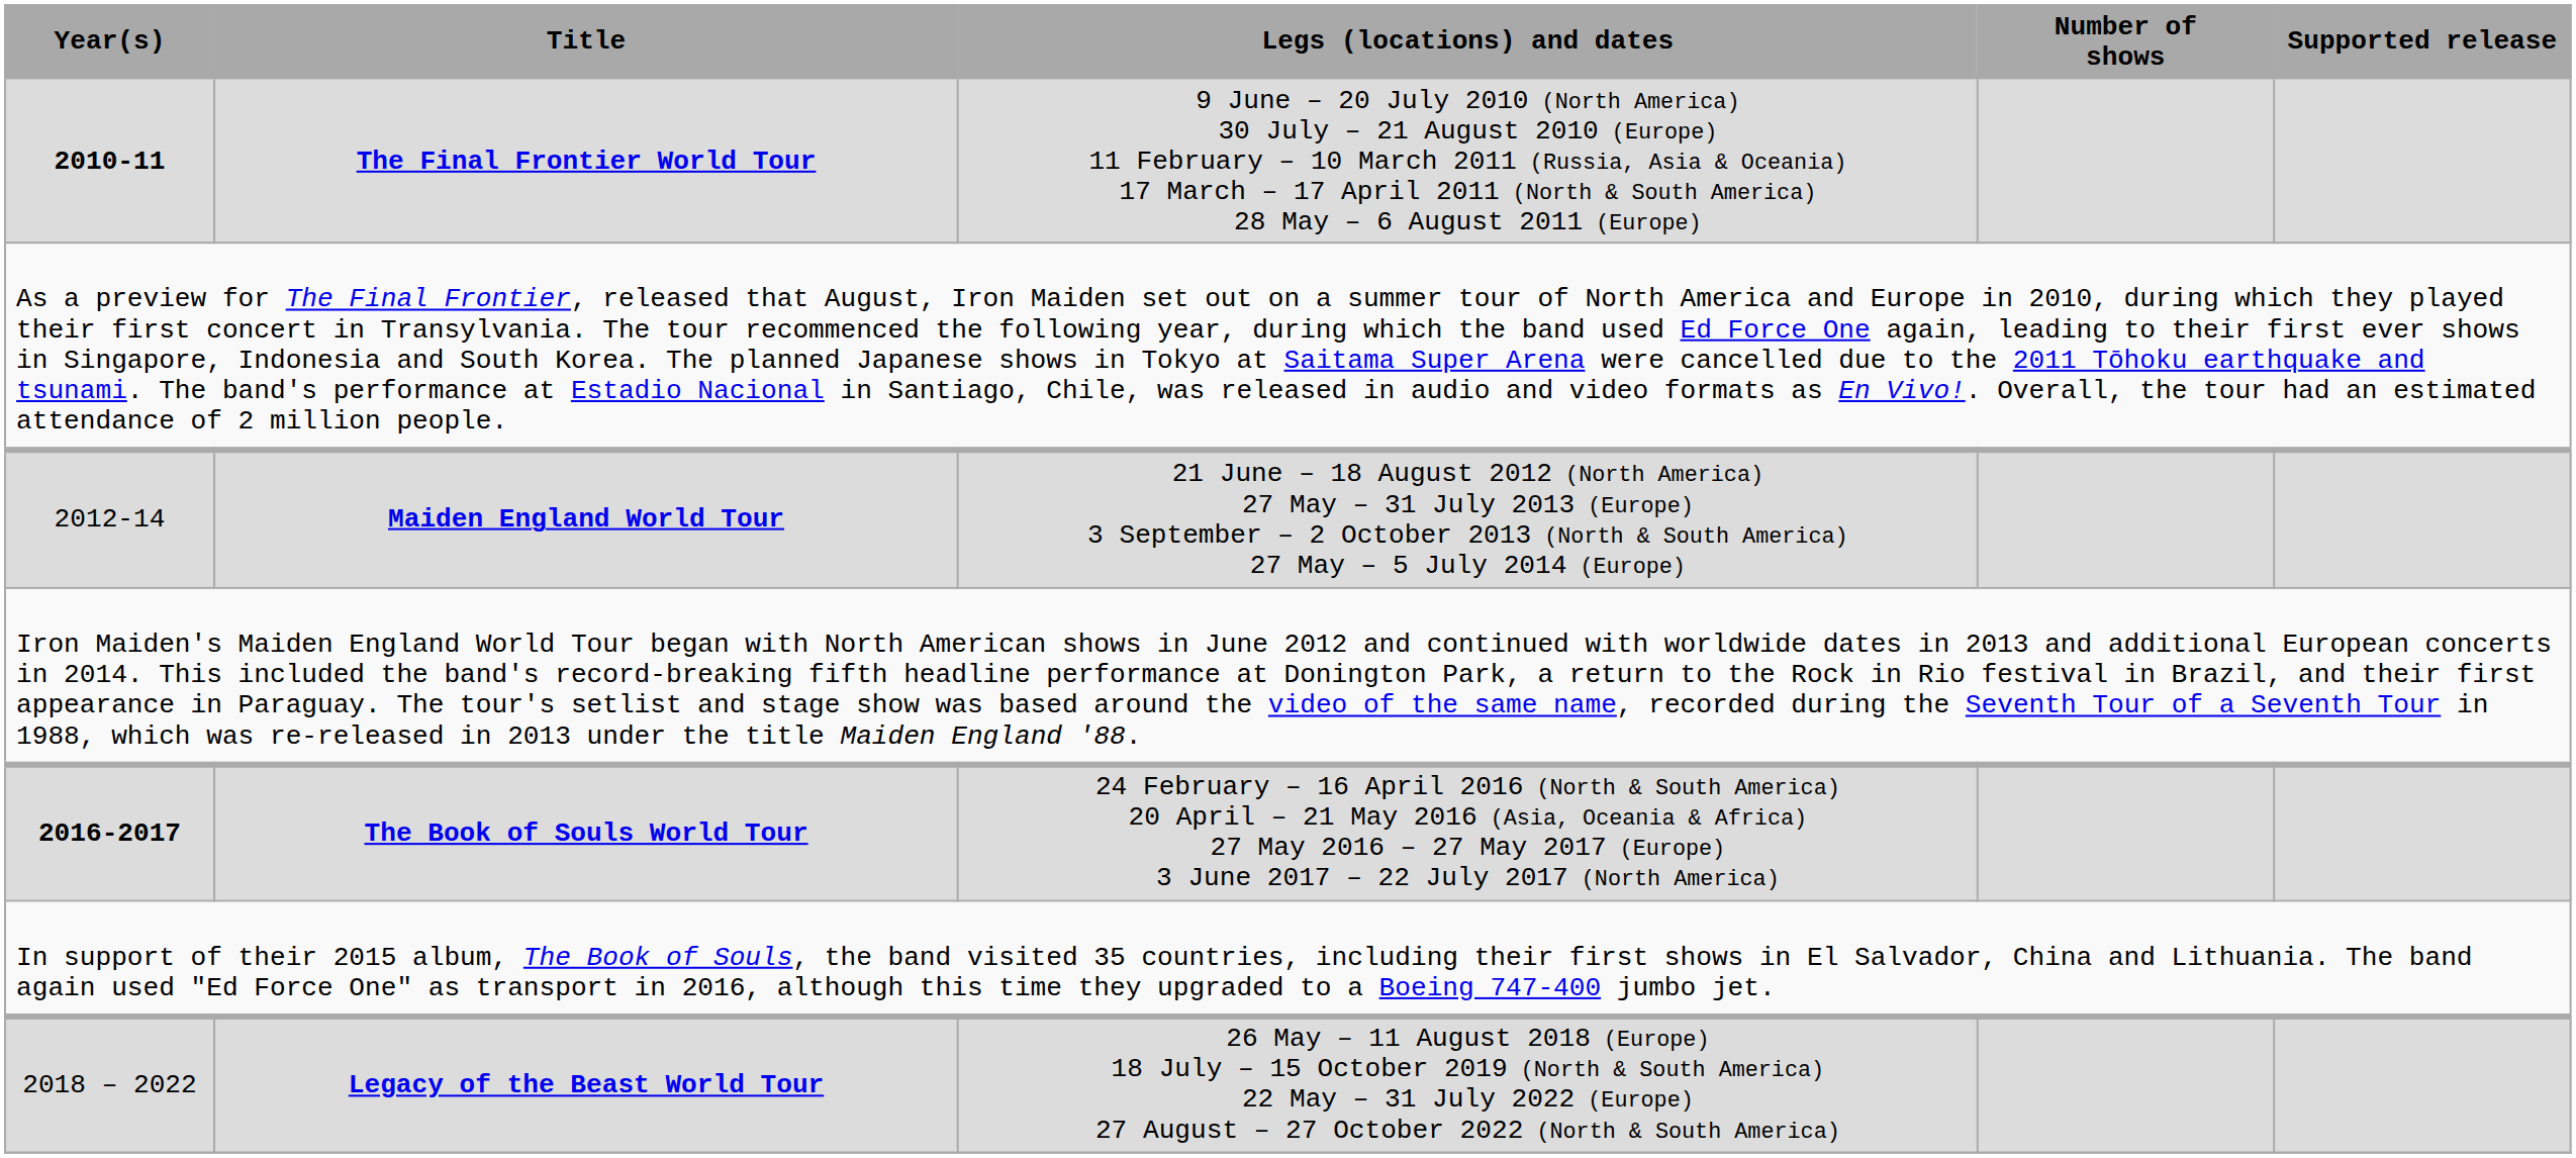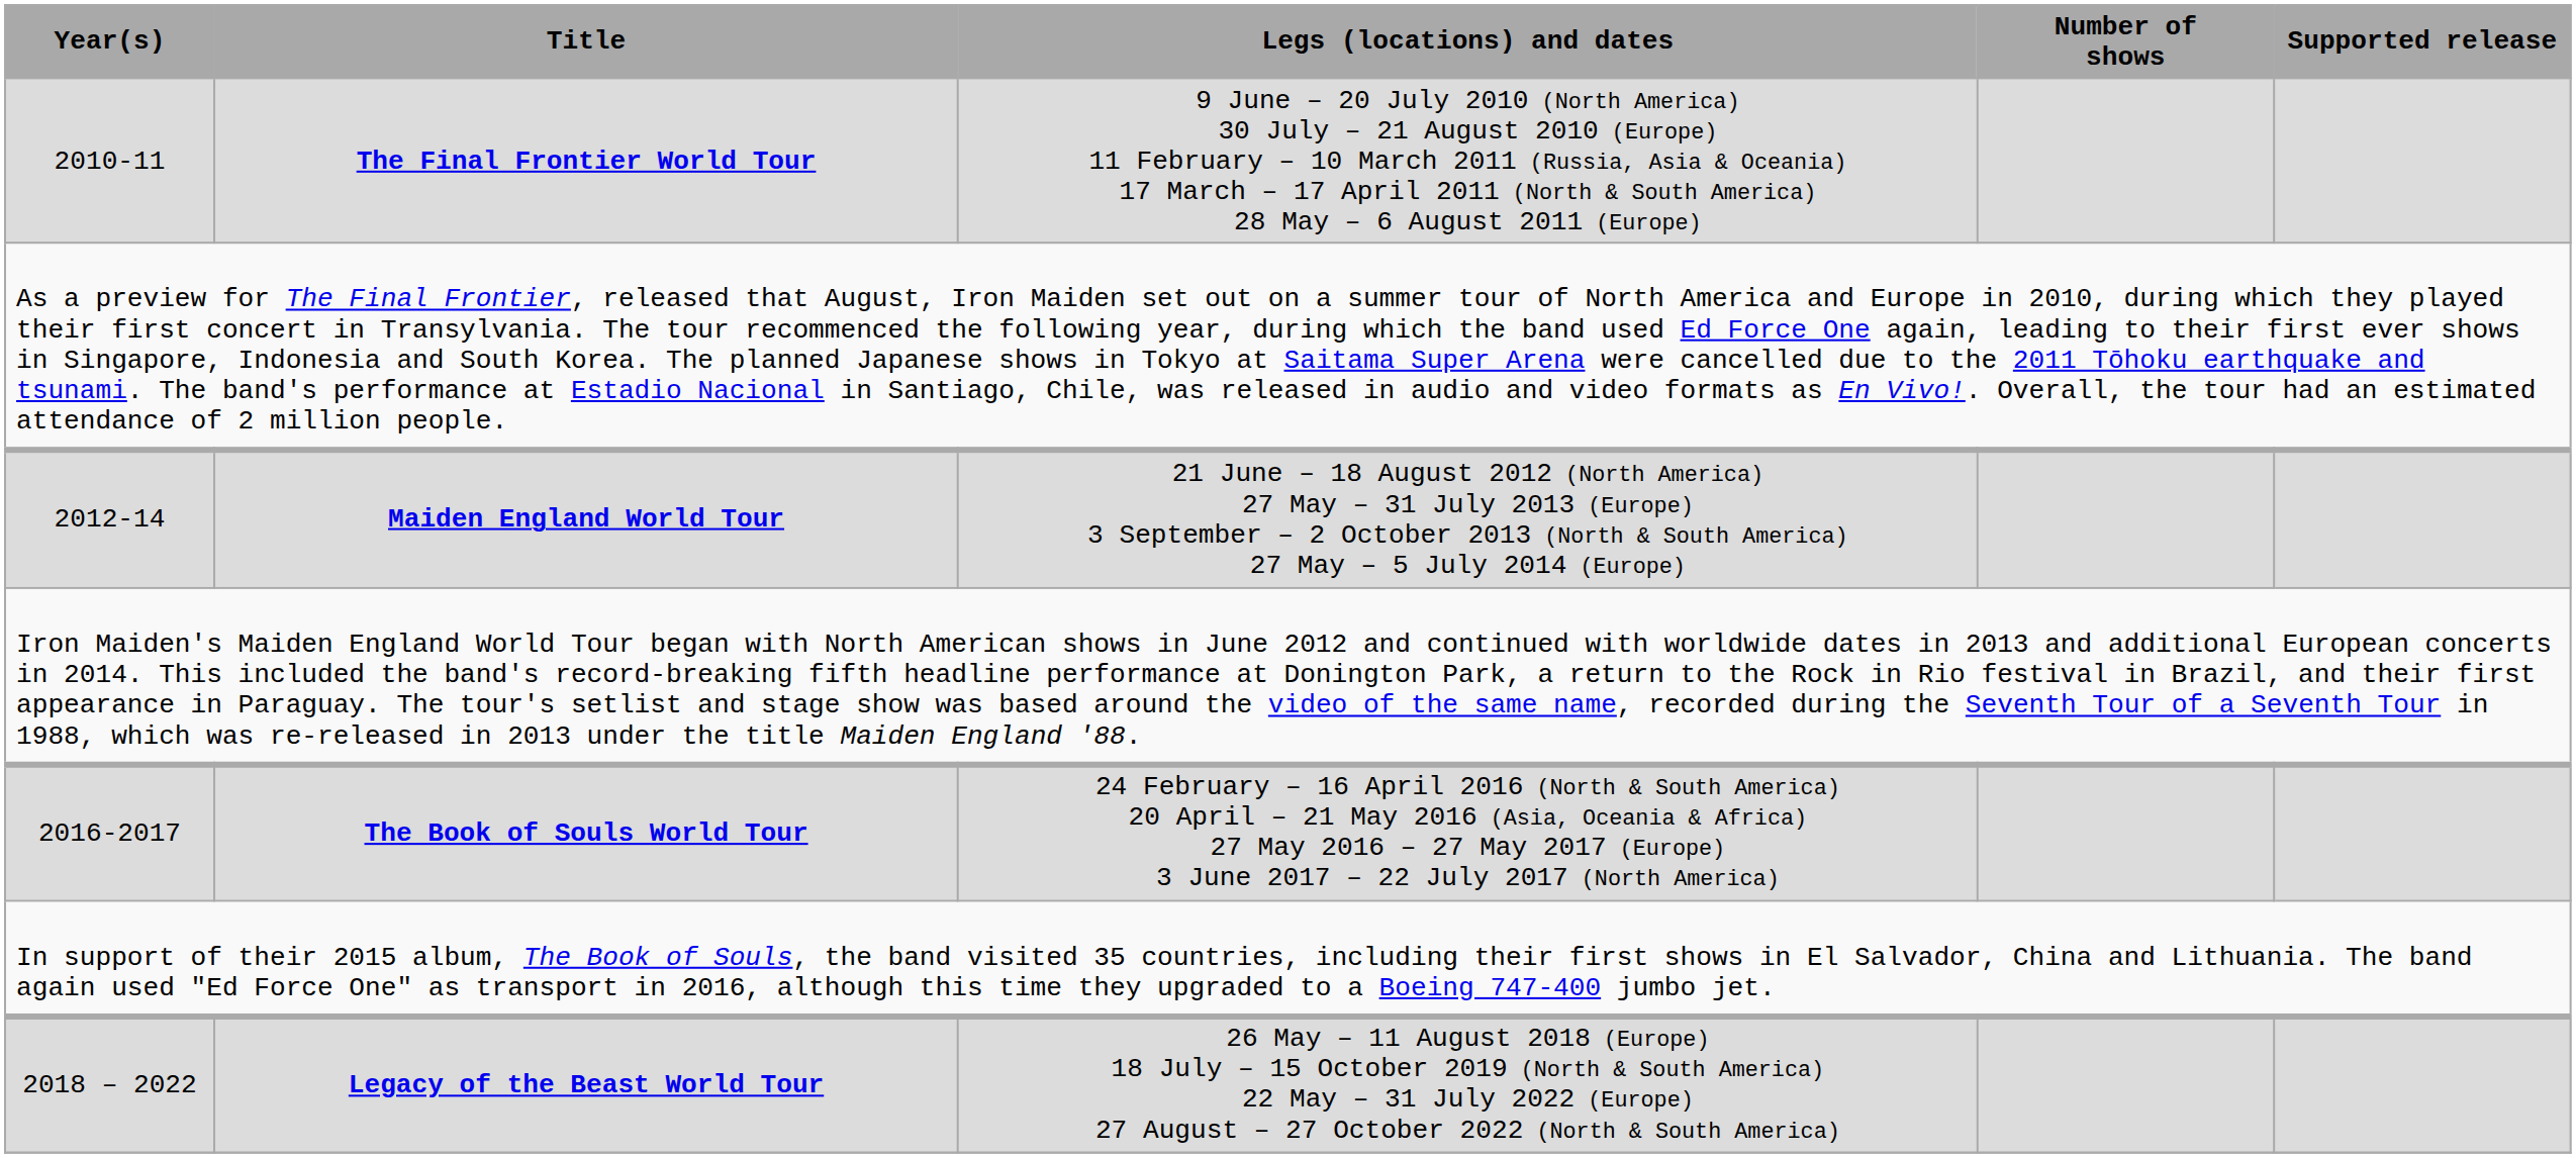The Final Frontier World Tour | Year(s): bold -> normal
The Book of Souls World Tour | Year(s): bold -> normal
